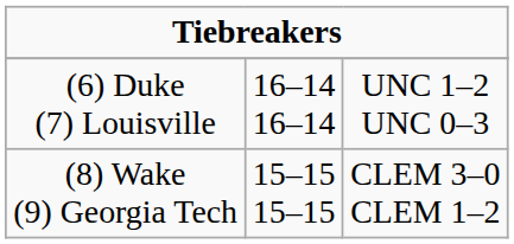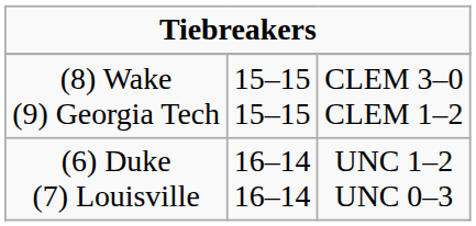rows swapped: (6) Duke (7) Louisville <-> (8) Wake (9) Georgia Tech
